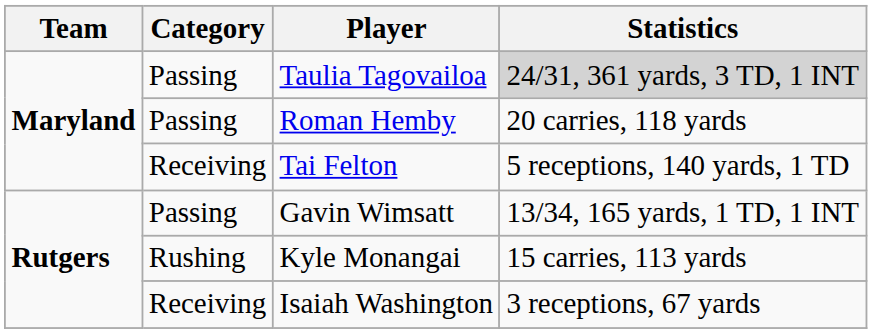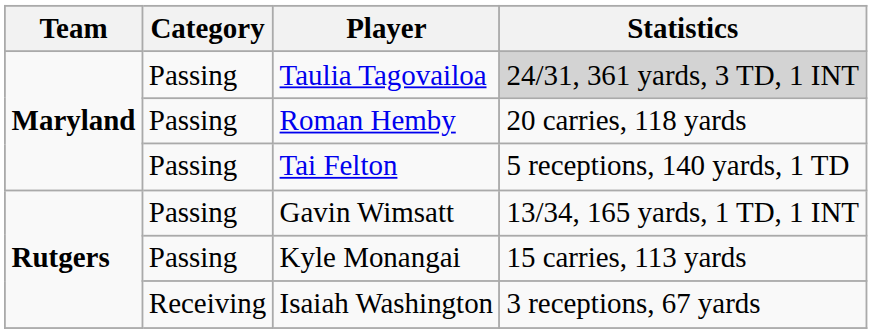Tai Felton | Category: Receiving -> Passing
Kyle Monangai | Category: Rushing -> Passing
